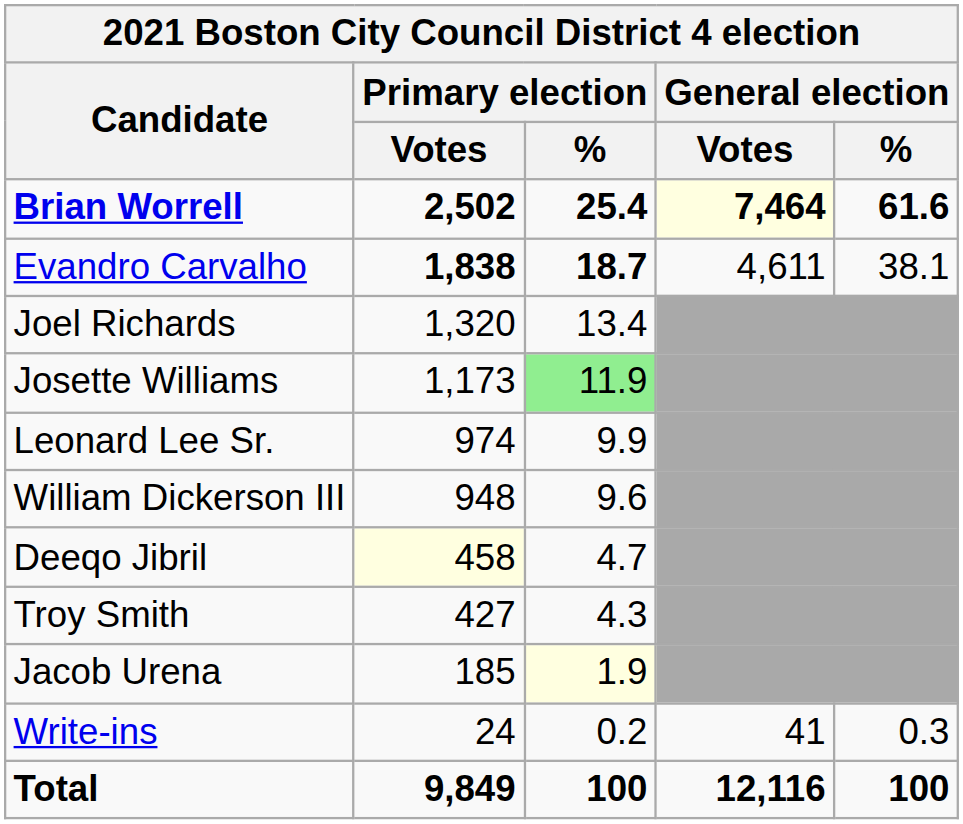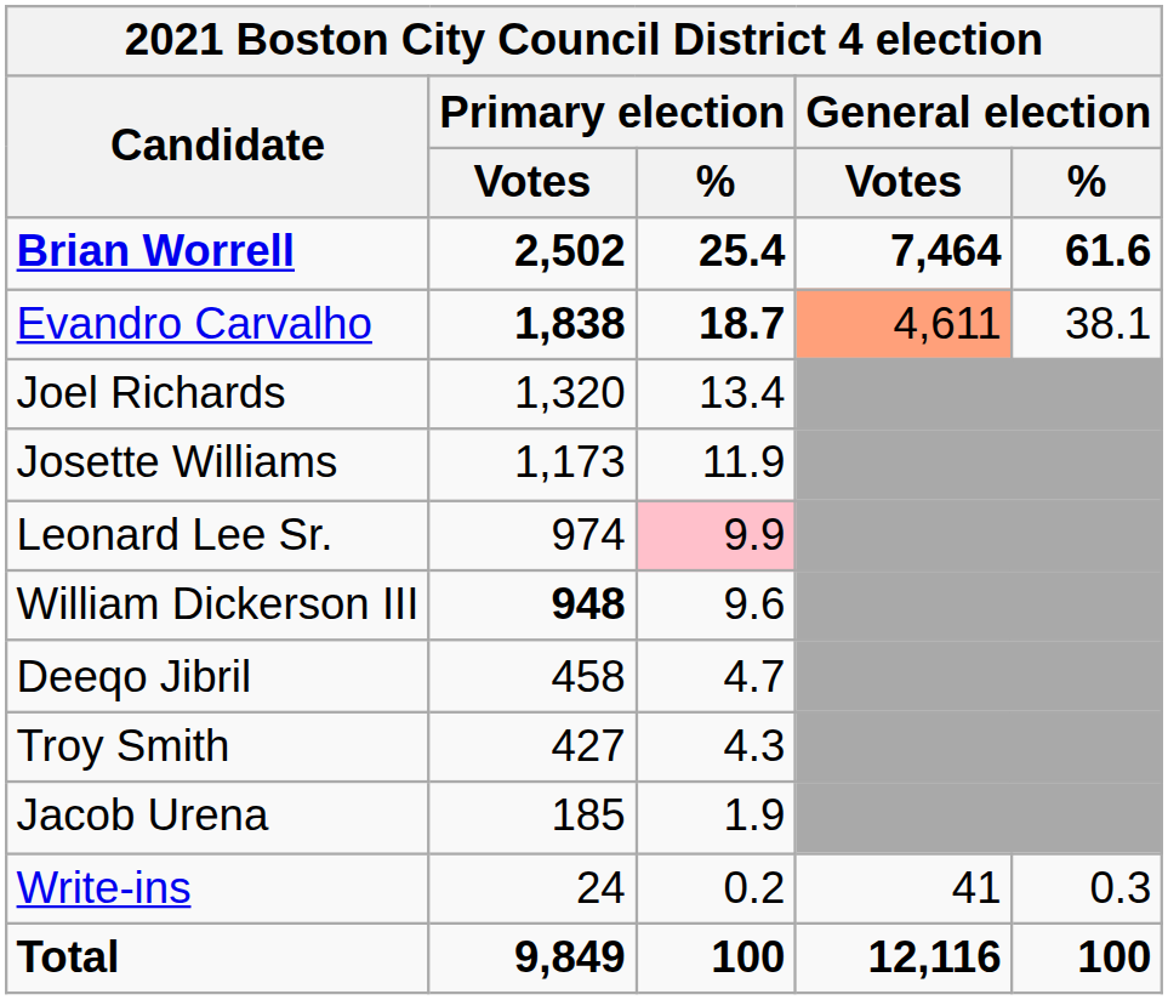Brian Worrell | General election / Votes: lightyellow background -> no background
Evandro Carvalho | General election / Votes: no background -> lightsalmon background
Josette Williams | Primary election / %: lightgreen background -> no background
Leonard Lee Sr. | Primary election / %: no background -> pink background
William Dickerson III | Primary election / Votes: normal -> bold
Deeqo Jibril | Primary election / Votes: lightyellow background -> no background
Jacob Urena | Primary election / %: lightyellow background -> no background
